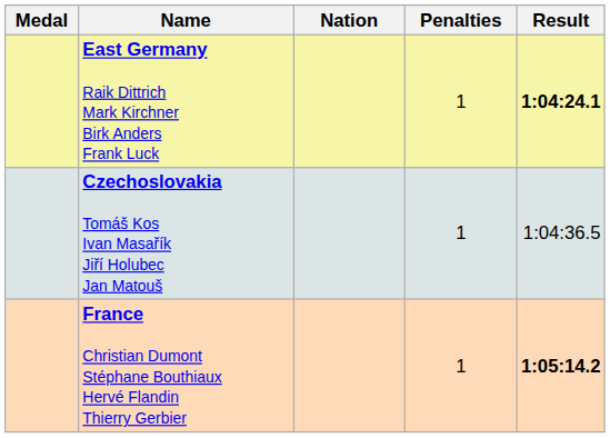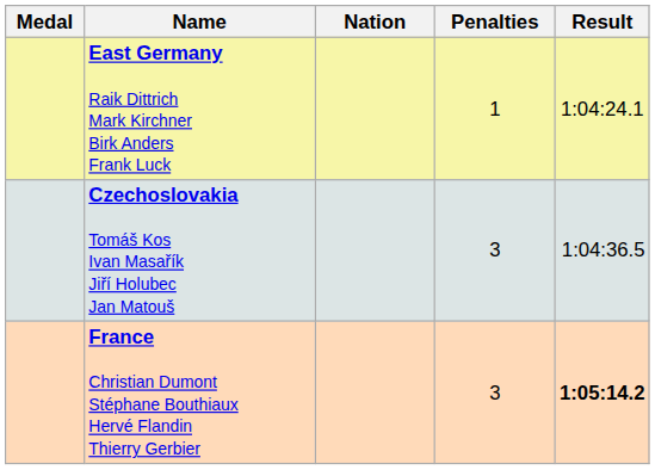row 2 | Result: bold -> normal
row 3 | Penalties: 1 -> 3
row 4 | Penalties: 1 -> 3
